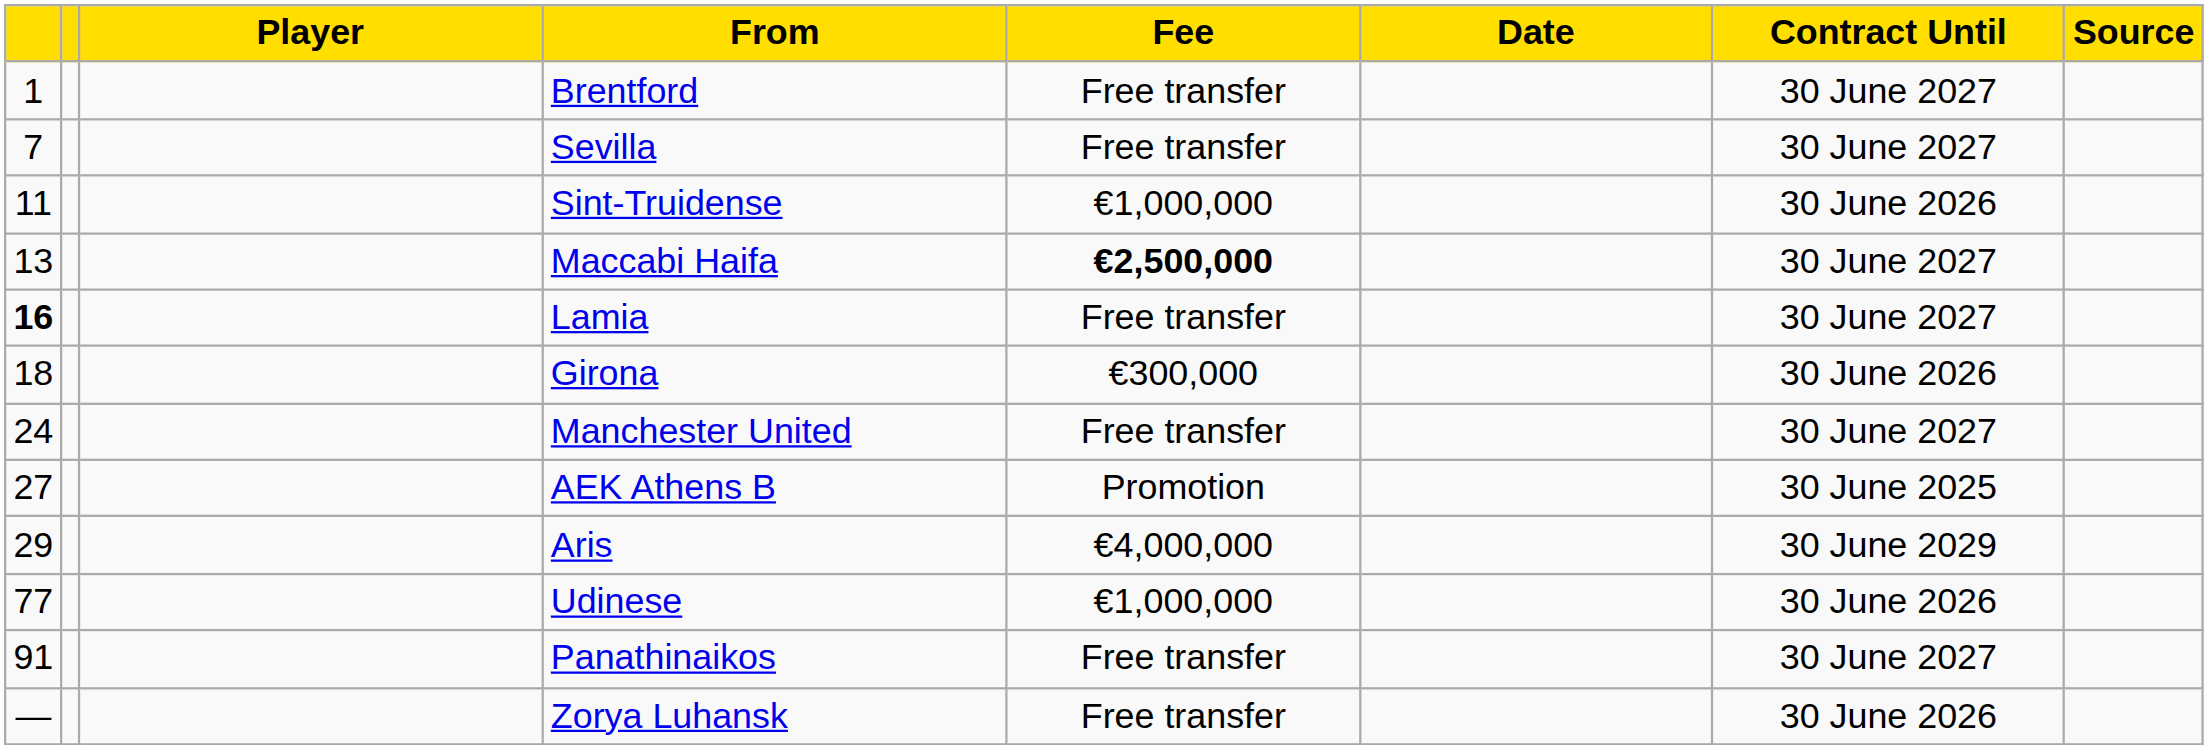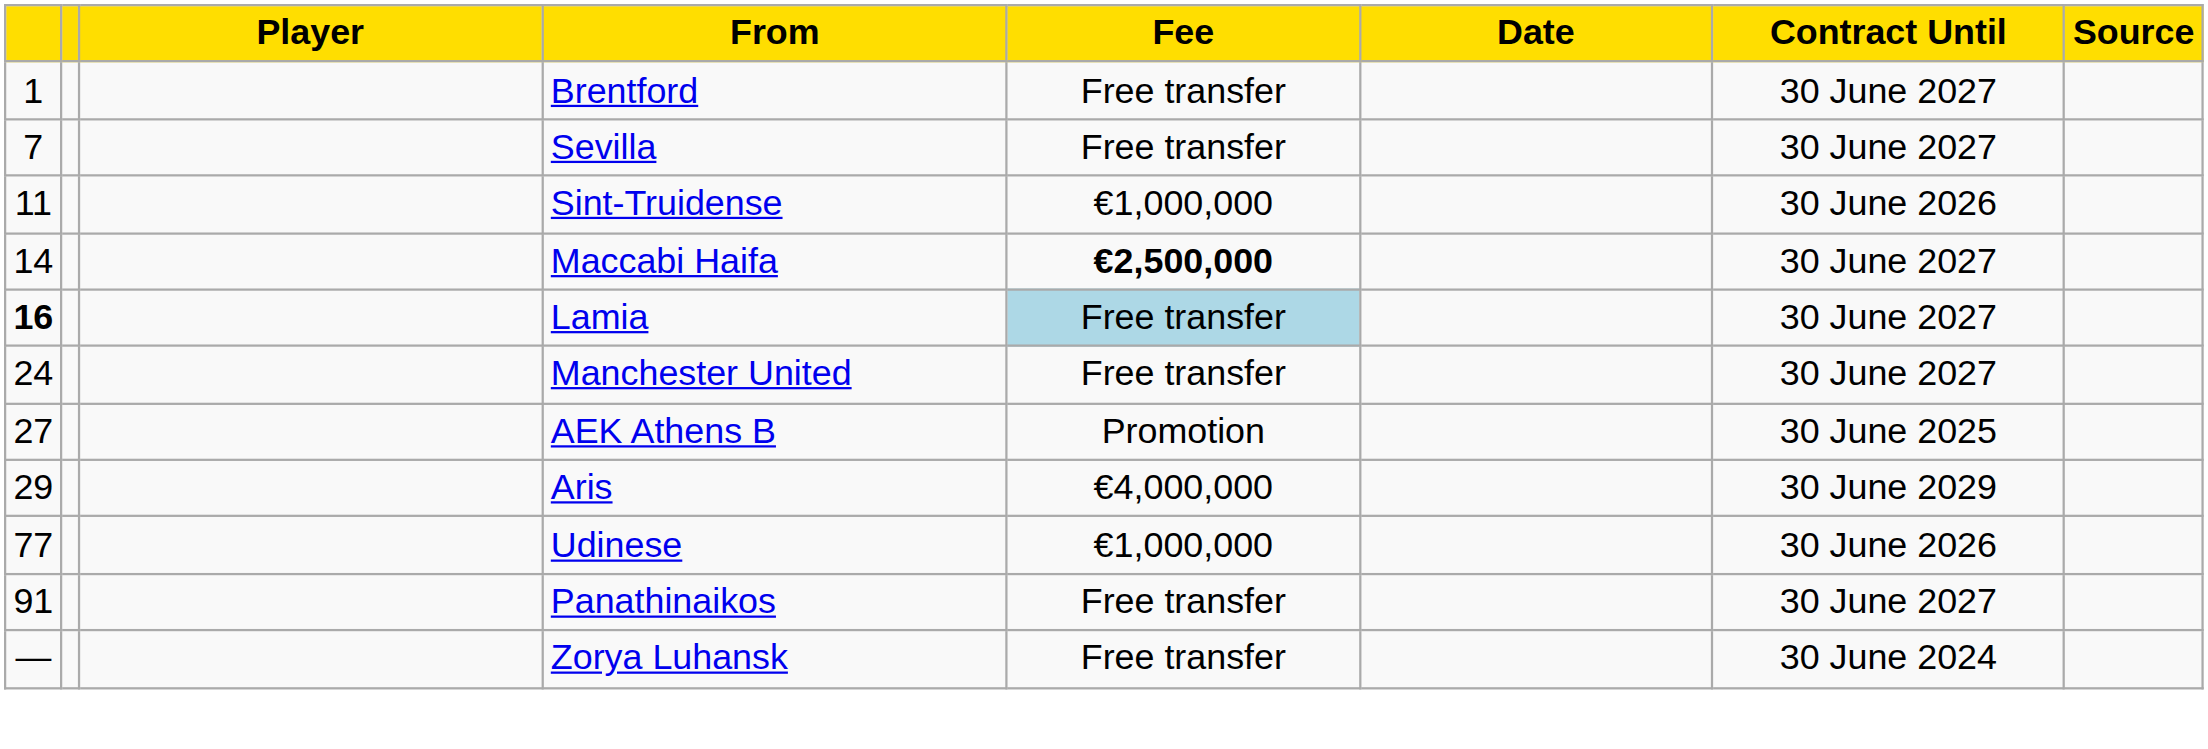Maccabi Haifa | column 1: 13 -> 14
Lamia | Fee: no background -> lightblue background
- row: 18 | Girona | €300,000 | 30 June 2026
Zorya Luhansk | Contract Until: 30 June 2026 -> 30 June 2024
